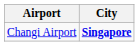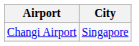Changi Airport | City: bold -> normal
